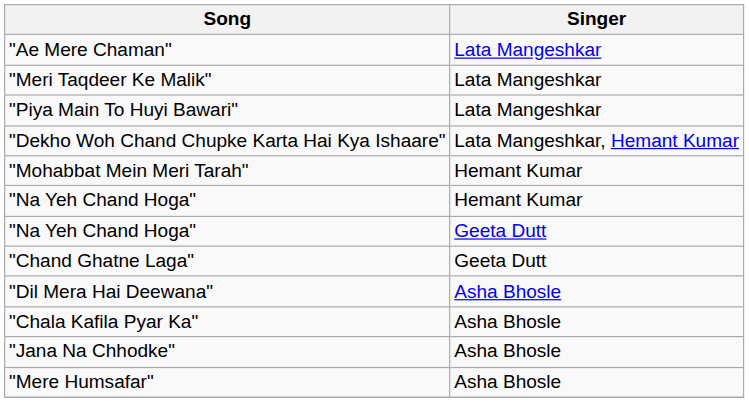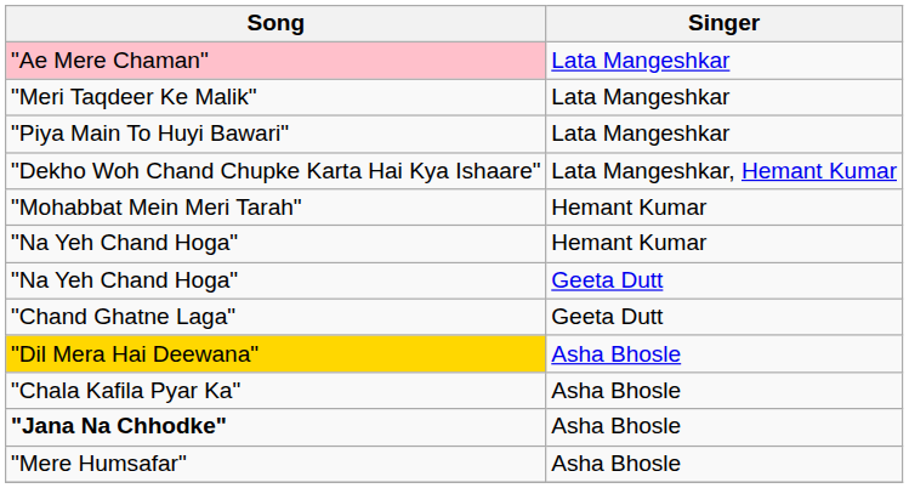row 2 | Song: no background -> pink background
row 10 | Song: no background -> gold background
row 12 | Song: normal -> bold
